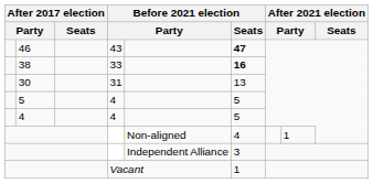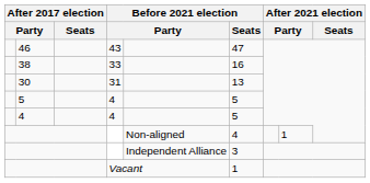46 | Before 2021 election / Seats: bold -> normal
38 | Before 2021 election / Seats: bold -> normal
